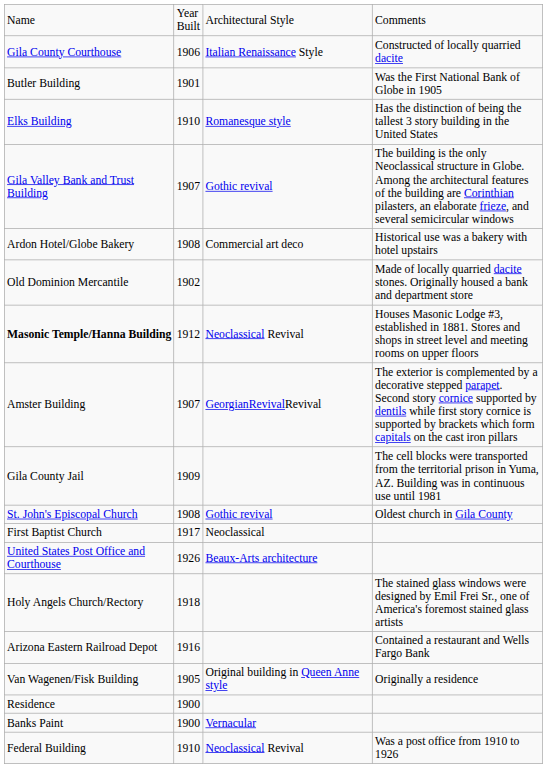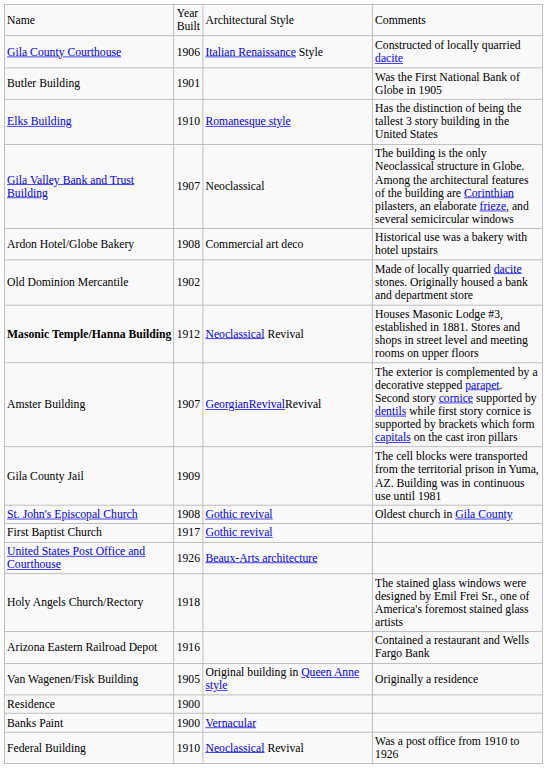Gila Valley Bank and Trust Building | column 3: Gothic revival -> Neoclassical
First Baptist Church | column 3: Neoclassical -> Gothic revival
